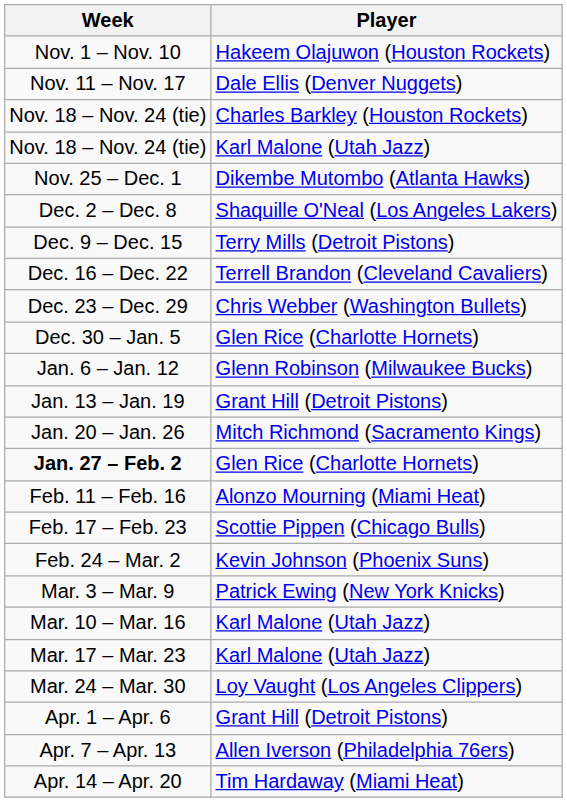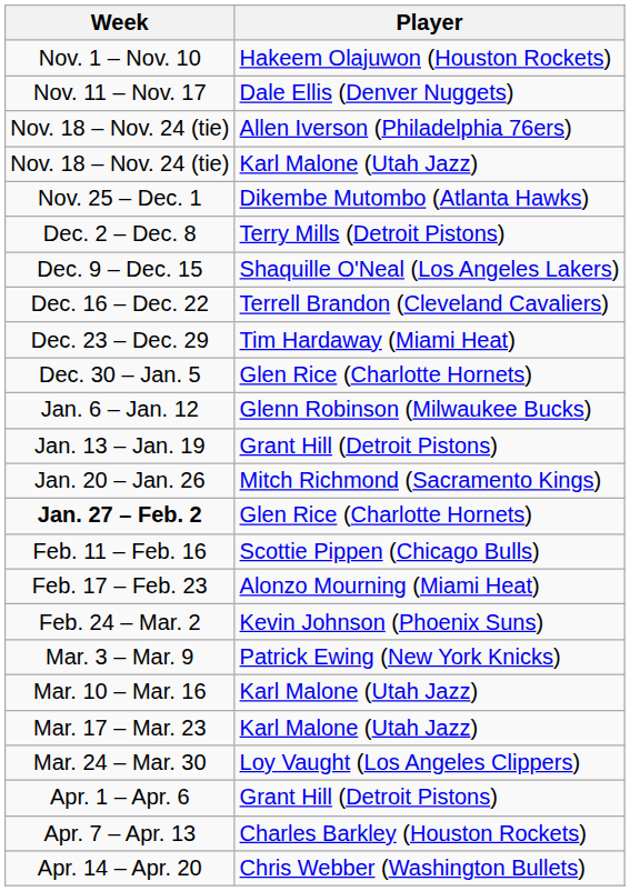row 4 | Player: Charles Barkley (Houston Rockets) -> Allen Iverson (Philadelphia 76ers)
row 7 | Player: Shaquille O'Neal (Los Angeles Lakers) -> Terry Mills (Detroit Pistons)
row 8 | Player: Terry Mills (Detroit Pistons) -> Shaquille O'Neal (Los Angeles Lakers)
row 10 | Player: Chris Webber (Washington Bullets) -> Tim Hardaway (Miami Heat)
row 16 | Player: Alonzo Mourning (Miami Heat) -> Scottie Pippen (Chicago Bulls)
row 17 | Player: Scottie Pippen (Chicago Bulls) -> Alonzo Mourning (Miami Heat)
row 24 | Player: Allen Iverson (Philadelphia 76ers) -> Charles Barkley (Houston Rockets)
row 25 | Player: Tim Hardaway (Miami Heat) -> Chris Webber (Washington Bullets)
